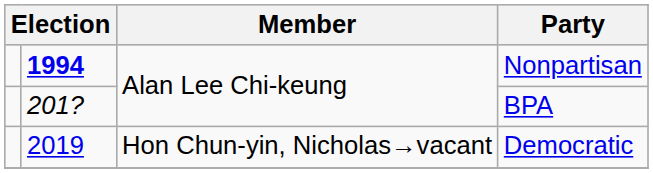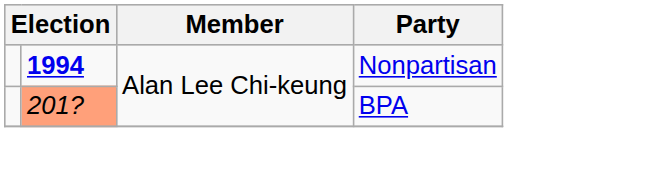BPA | column 2: no background -> lightsalmon background
- row: 2019 | Hon Chun-yin, Nicholas→vacant | Democratic
